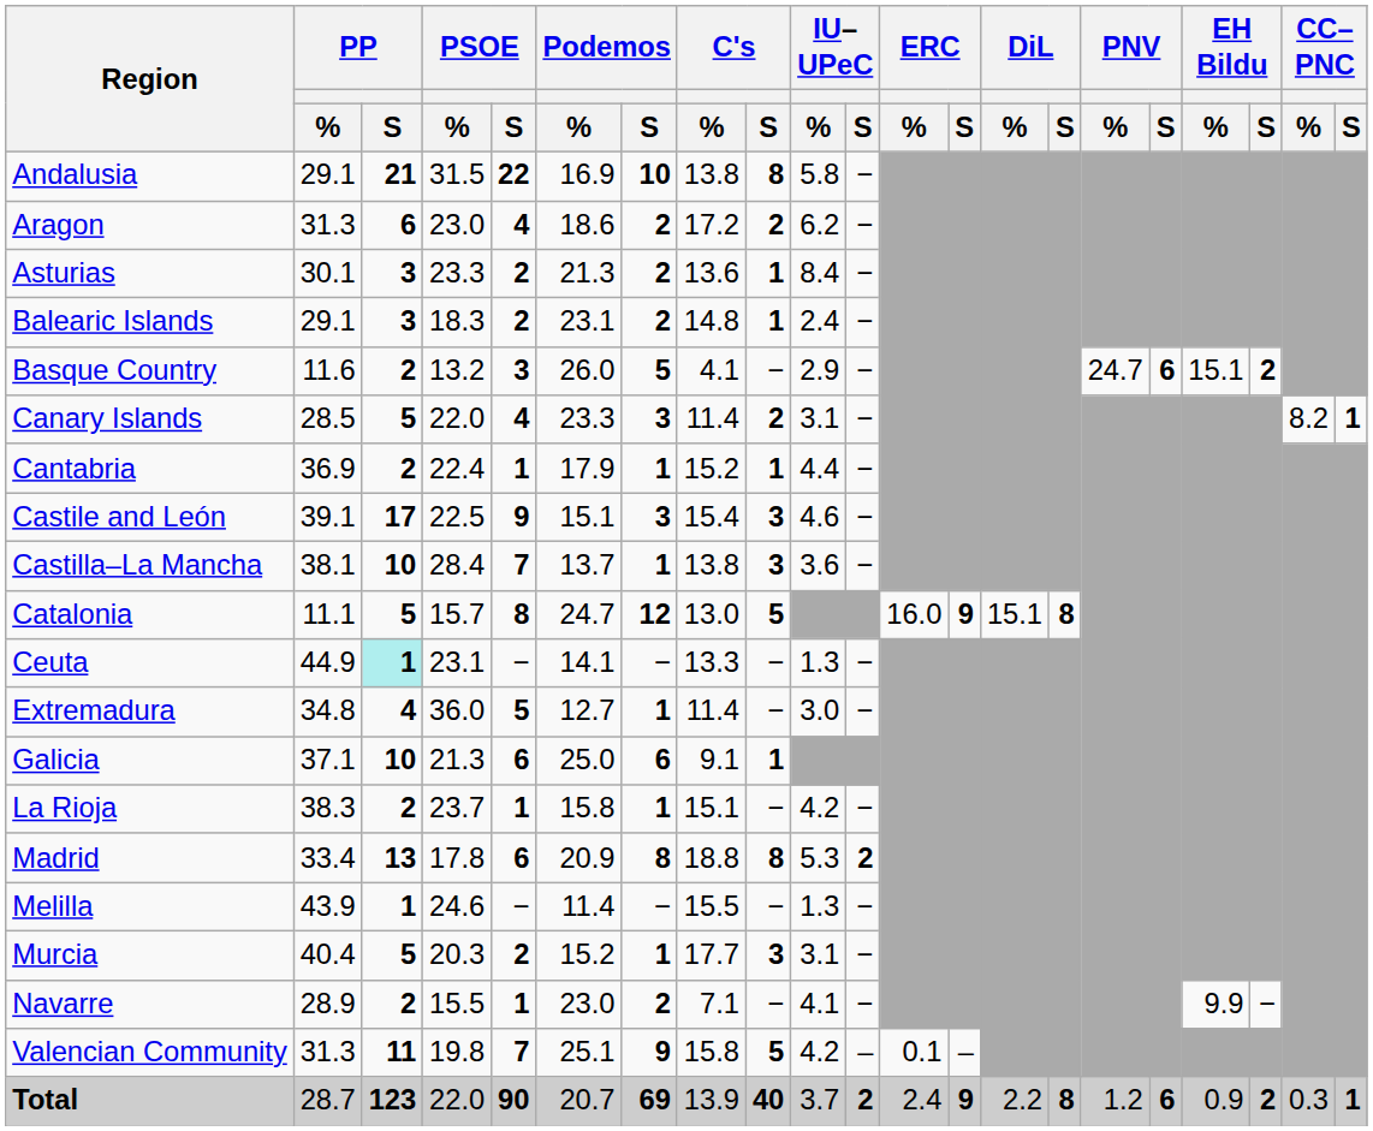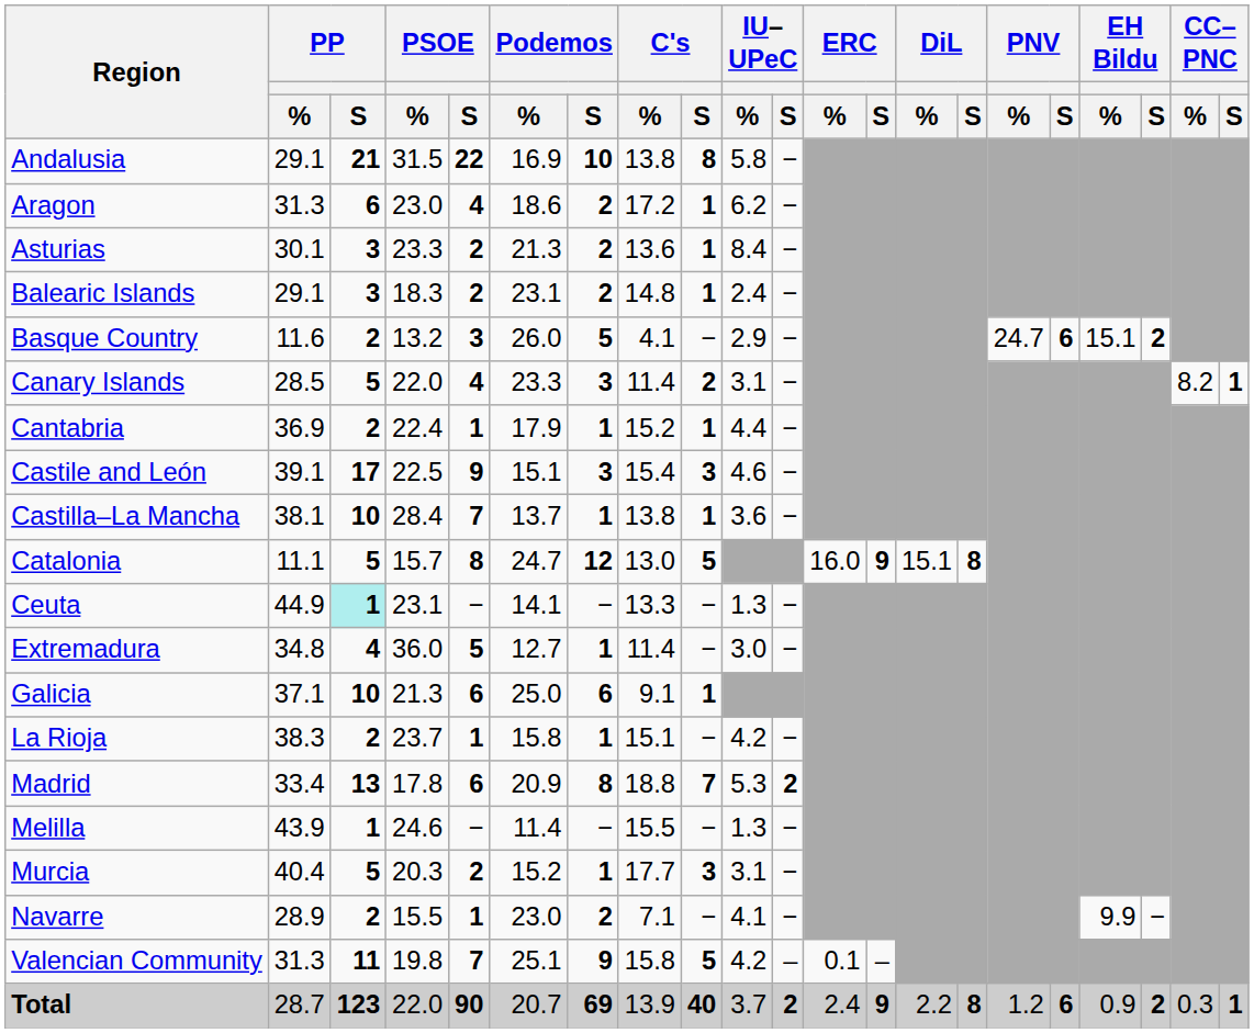Aragon | C's / S: 2 -> 1
Castilla–La Mancha | C's / S: 3 -> 1
Madrid | C's / S: 8 -> 7
